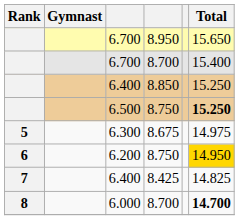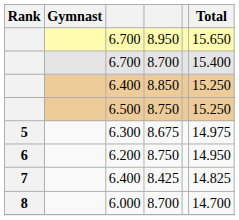6.500 | Total: bold -> normal
6.200 | Total: gold background -> no background
6.000 | Total: bold -> normal
